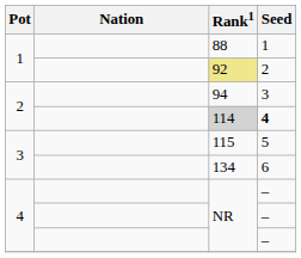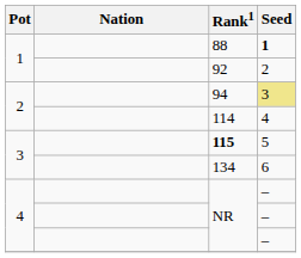88 | Seed: normal -> bold
92 | Rank1: khaki background -> no background
94 | Seed: no background -> khaki background
114 | Rank1: lightgrey background -> no background
114 | Seed: bold -> normal
115 | Rank1: normal -> bold
